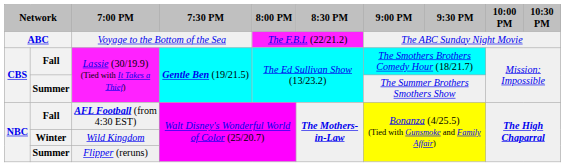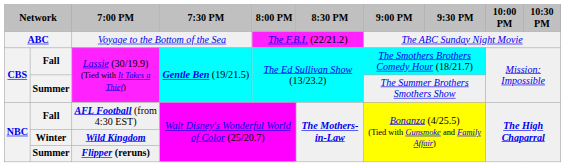Wild Kingdom | 7:00 PM: normal -> bold
Flipper (reruns) | 7:00 PM: normal -> bold
